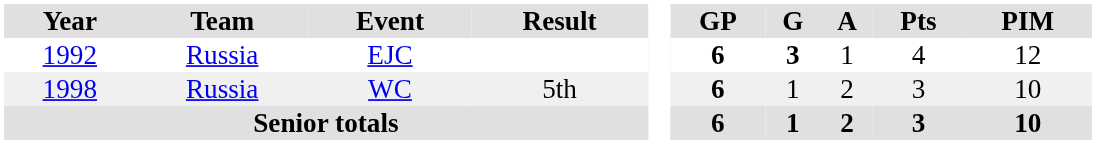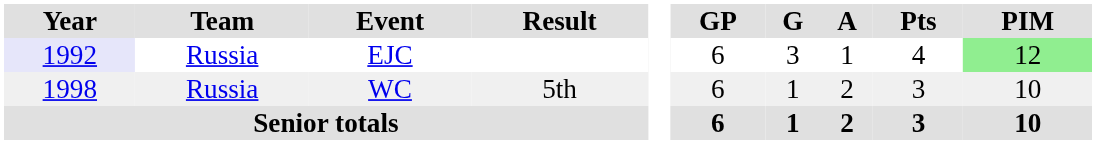EJC | Year: no background -> lavender background
EJC | GP: bold -> normal
EJC | G: bold -> normal
EJC | PIM: no background -> lightgreen background
WC | GP: bold -> normal
